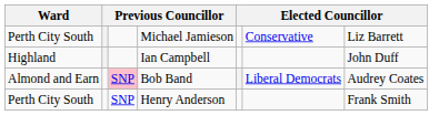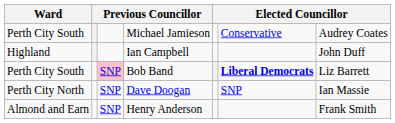Michael Jamieson | column 7: Liz Barrett -> Audrey Coates
Bob Band | Ward: Almond and Earn -> Perth City South
Bob Band | column 6: normal -> bold
Bob Band | column 7: Audrey Coates -> Liz Barrett
+ row: Perth City North | SNP | Dave Doogan | SNP | Ian Massie
Henry Anderson | Ward: Perth City South -> Almond and Earn
